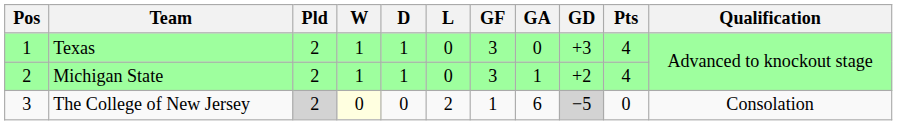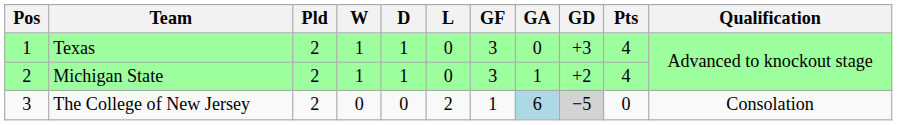The College of New Jersey | Pld: lightgrey background -> no background
The College of New Jersey | W: lightyellow background -> no background
The College of New Jersey | GA: no background -> lightblue background
